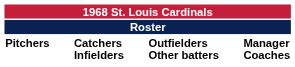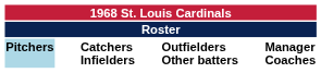Pitchers | column 1: no background -> lightblue background
